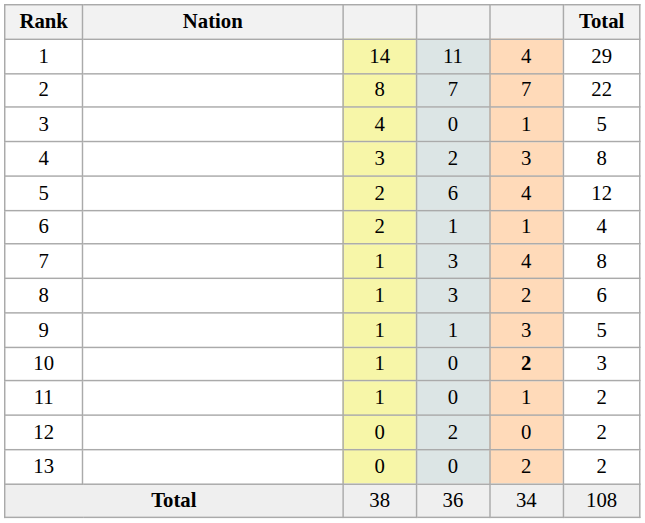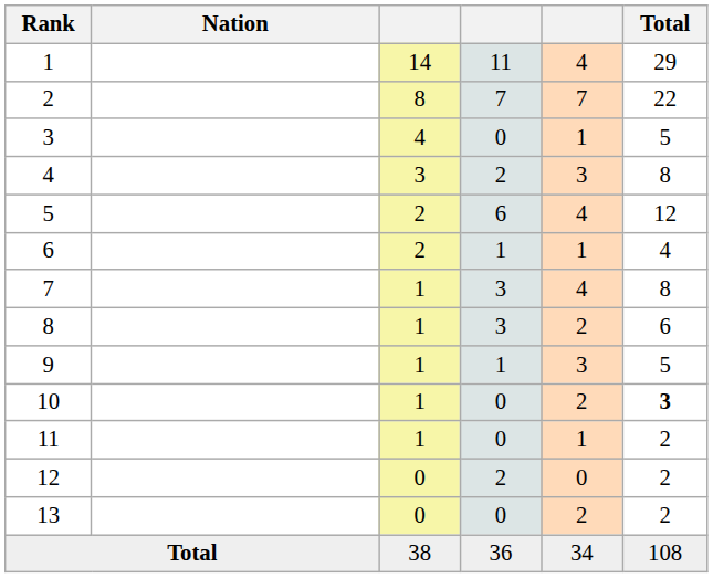10 | column 5: bold -> normal
10 | Total: normal -> bold
